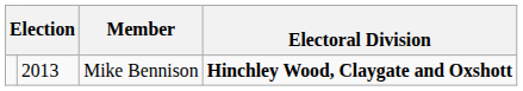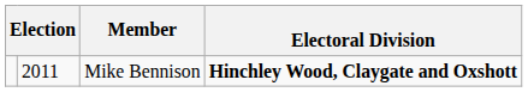Mike Bennison | column 2: 2013 -> 2011
